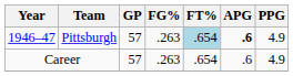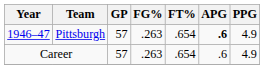1946–47 | FT%: lightblue background -> no background
